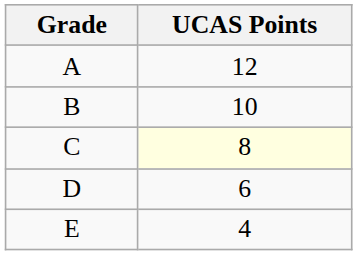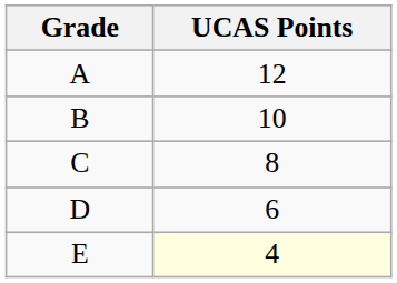C | UCAS Points: lightyellow background -> no background
E | UCAS Points: no background -> lightyellow background
